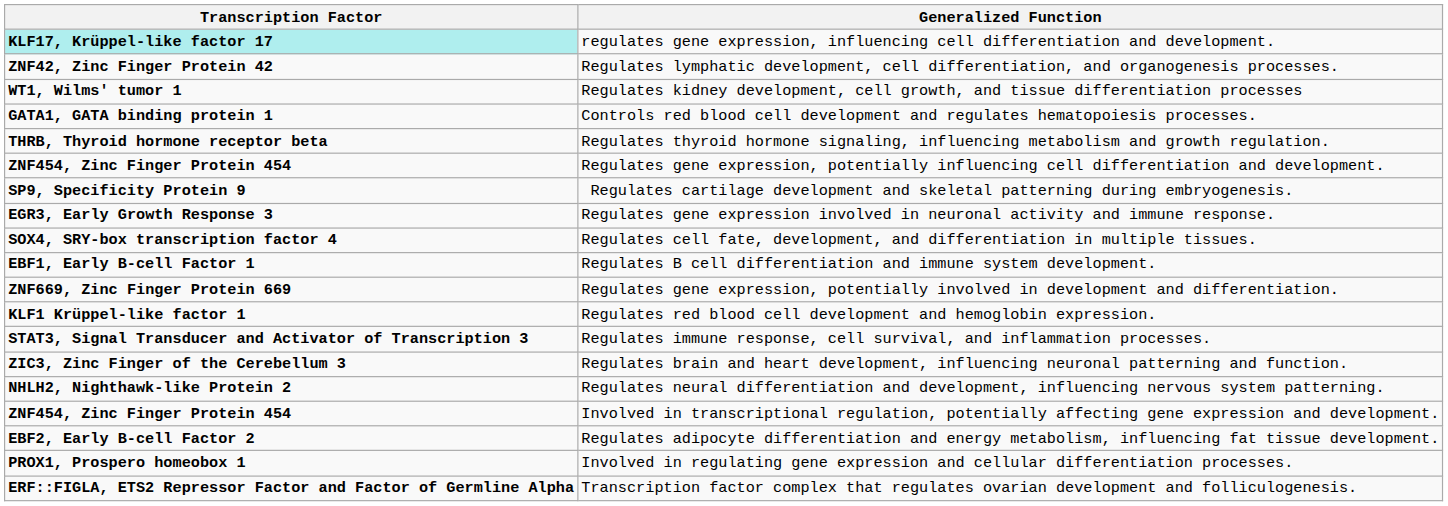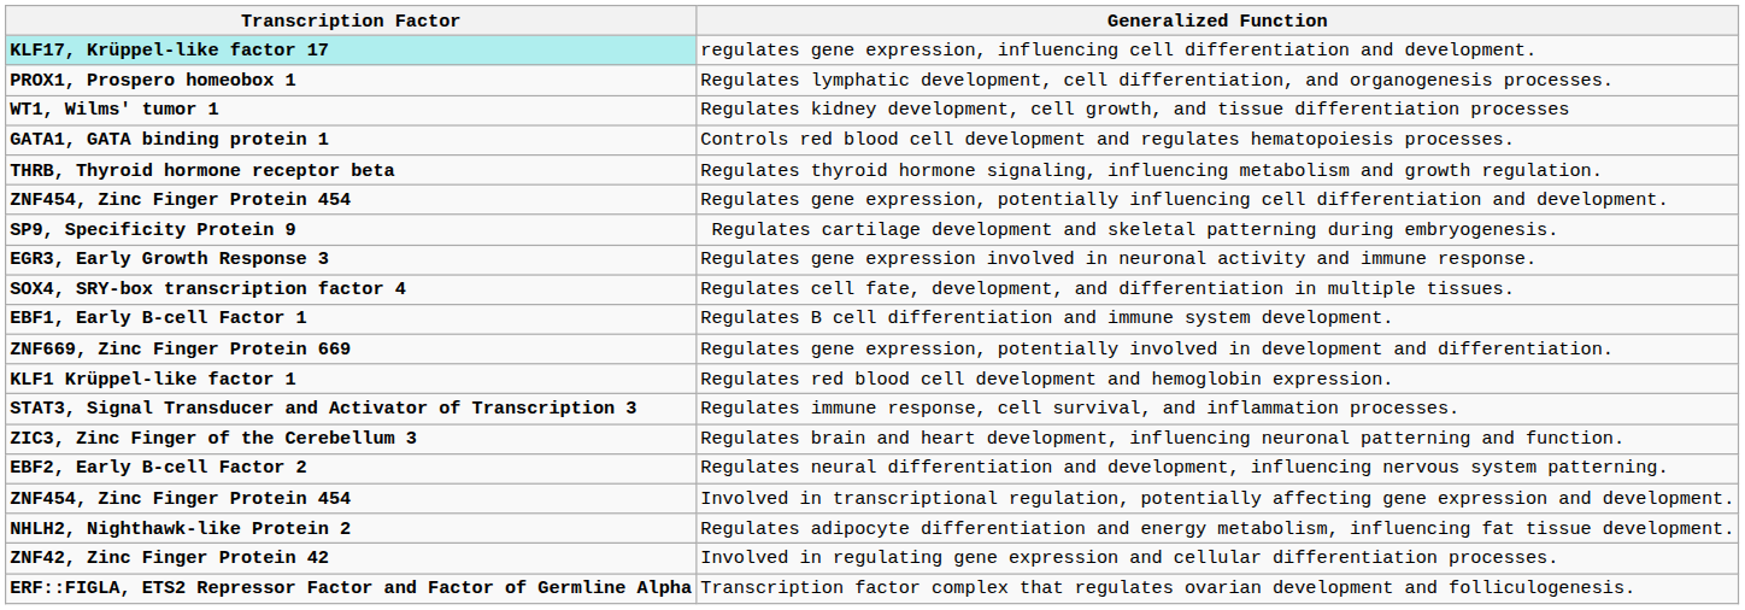row 3 | Transcription Factor: ZNF42, Zinc Finger Protein 42 -> PROX1, Prospero homeobox 1
row 16 | Transcription Factor: NHLH2, Nighthawk-like Protein 2 -> EBF2, Early B-cell Factor 2
row 18 | Transcription Factor: EBF2, Early B-cell Factor 2 -> NHLH2, Nighthawk-like Protein 2
row 19 | Transcription Factor: PROX1, Prospero homeobox 1 -> ZNF42, Zinc Finger Protein 42
